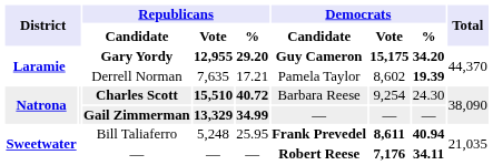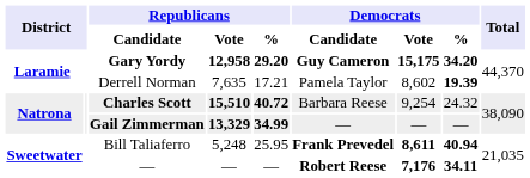Gary Yordy | Republicans / Vote: 12,955 -> 12,958
Charles Scott | Democrats / %: 24.30 -> 24.32
